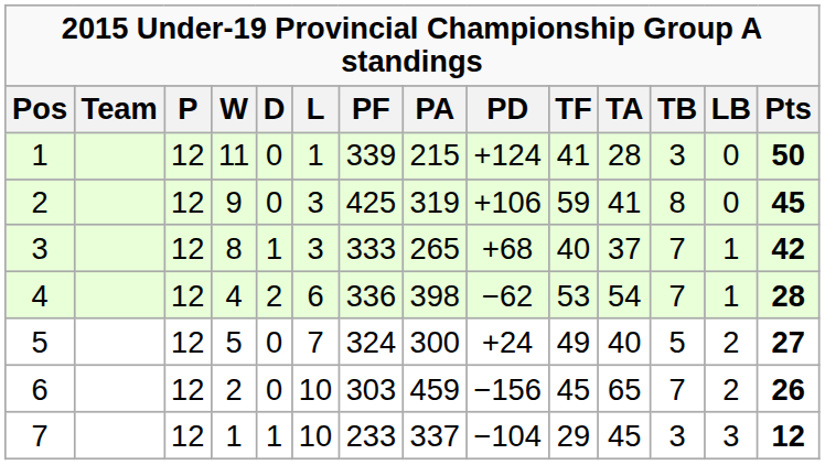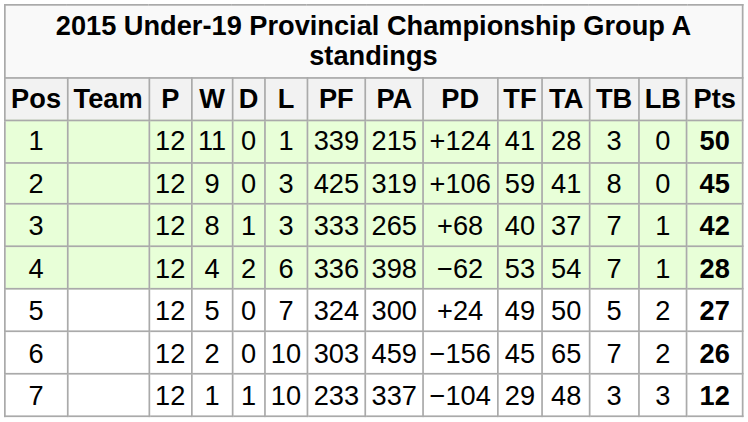row 7 | TA: 40 -> 50
row 9 | TA: 45 -> 48
